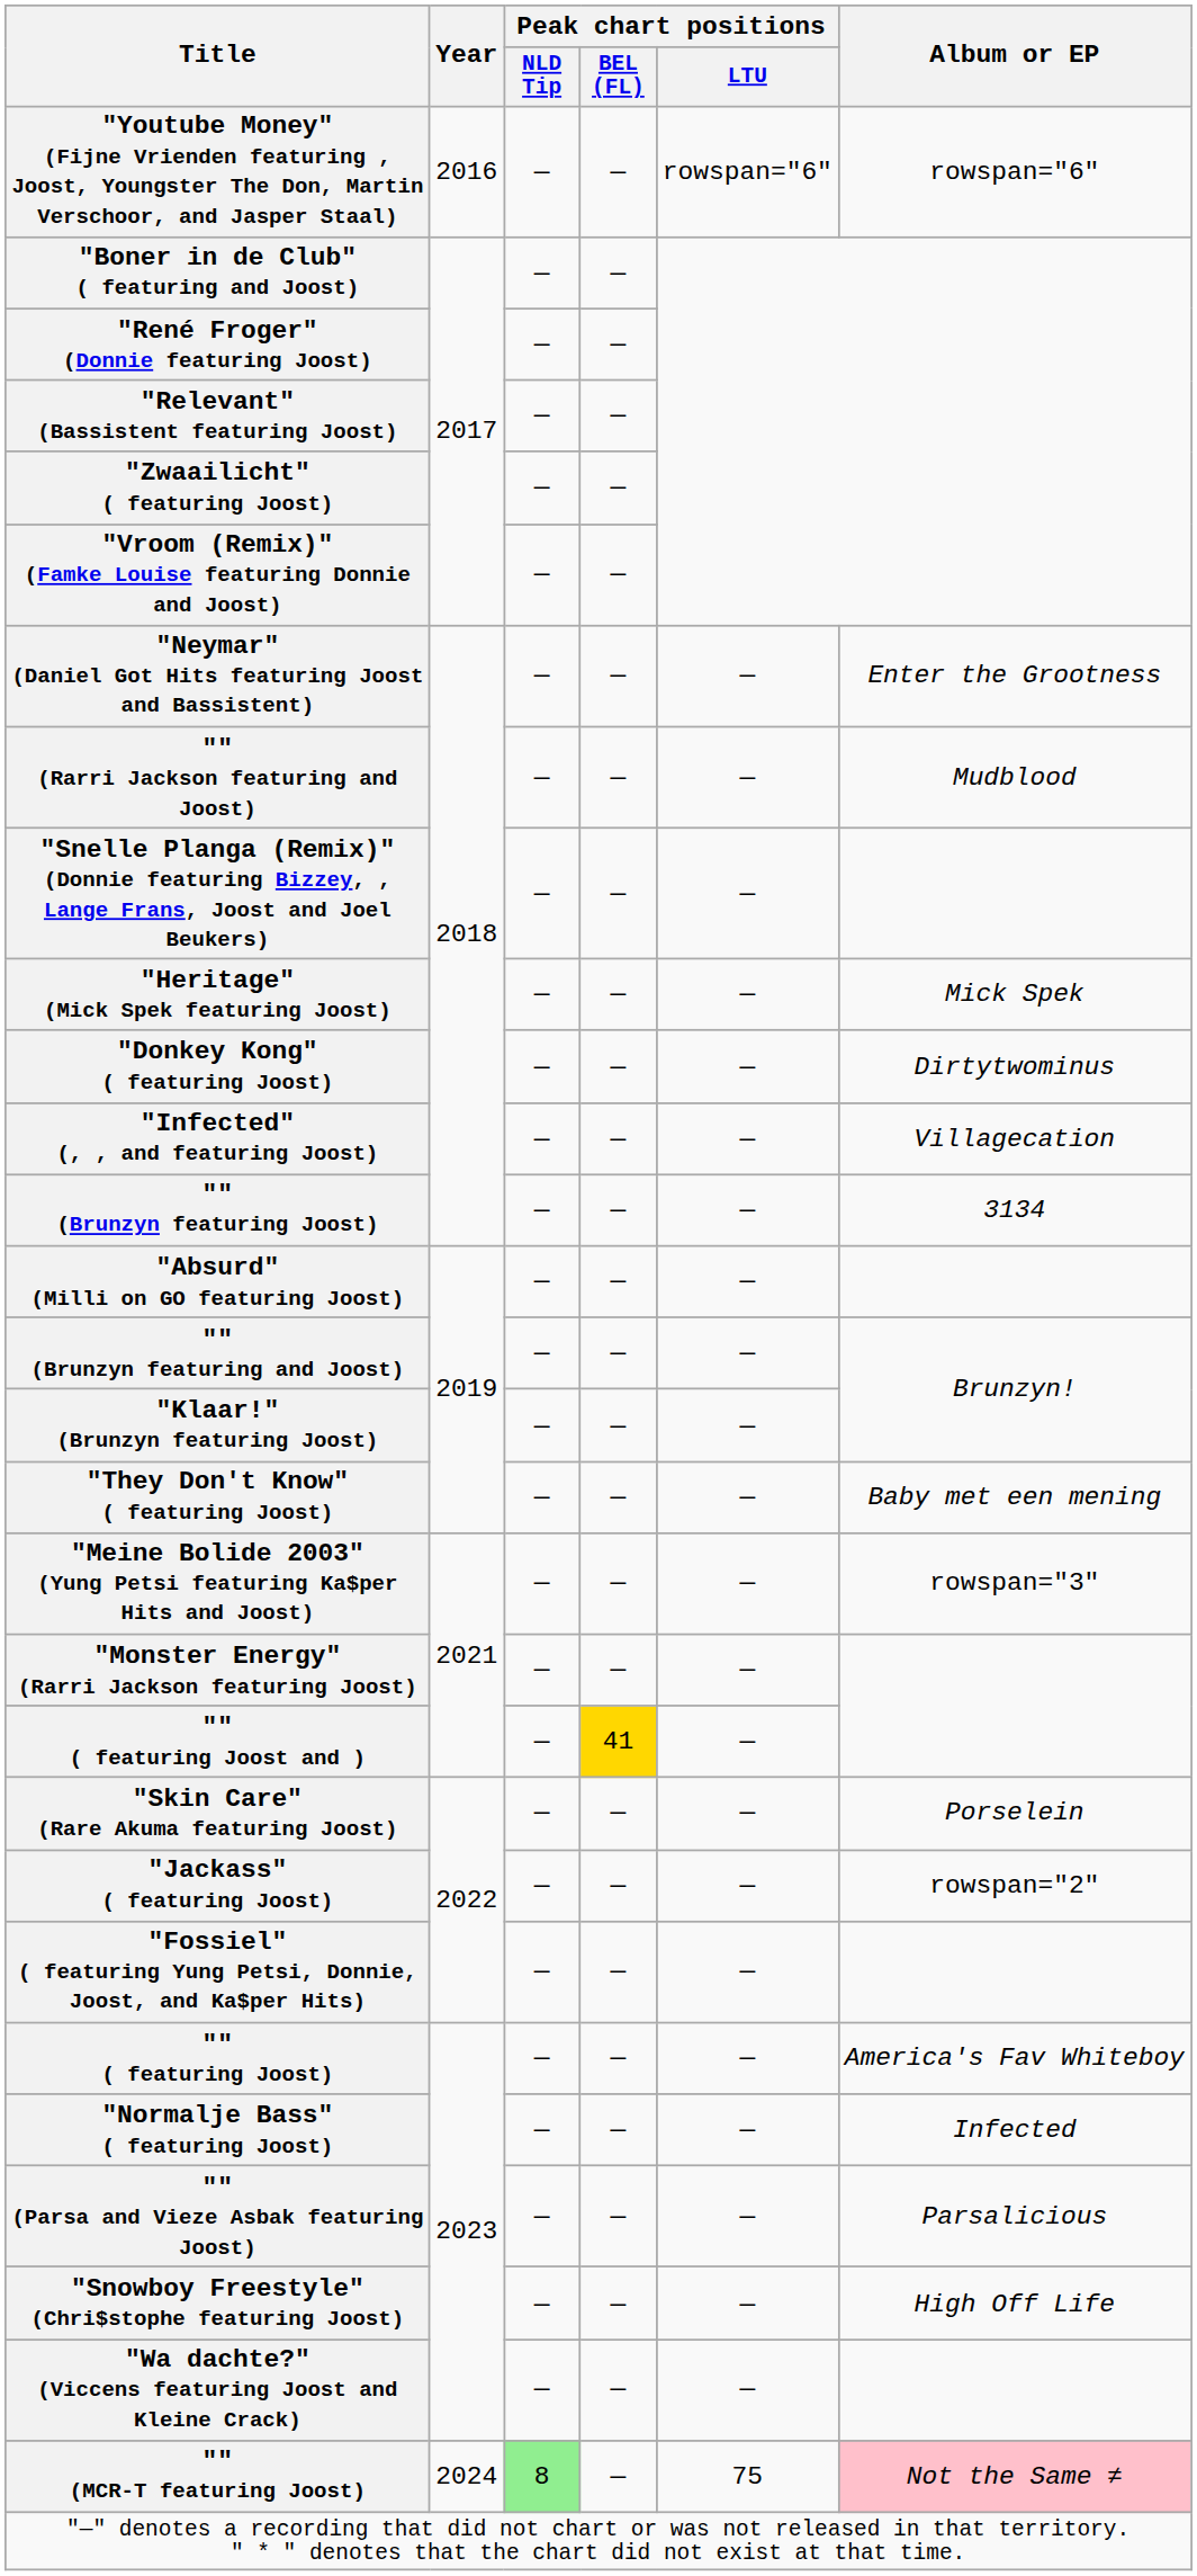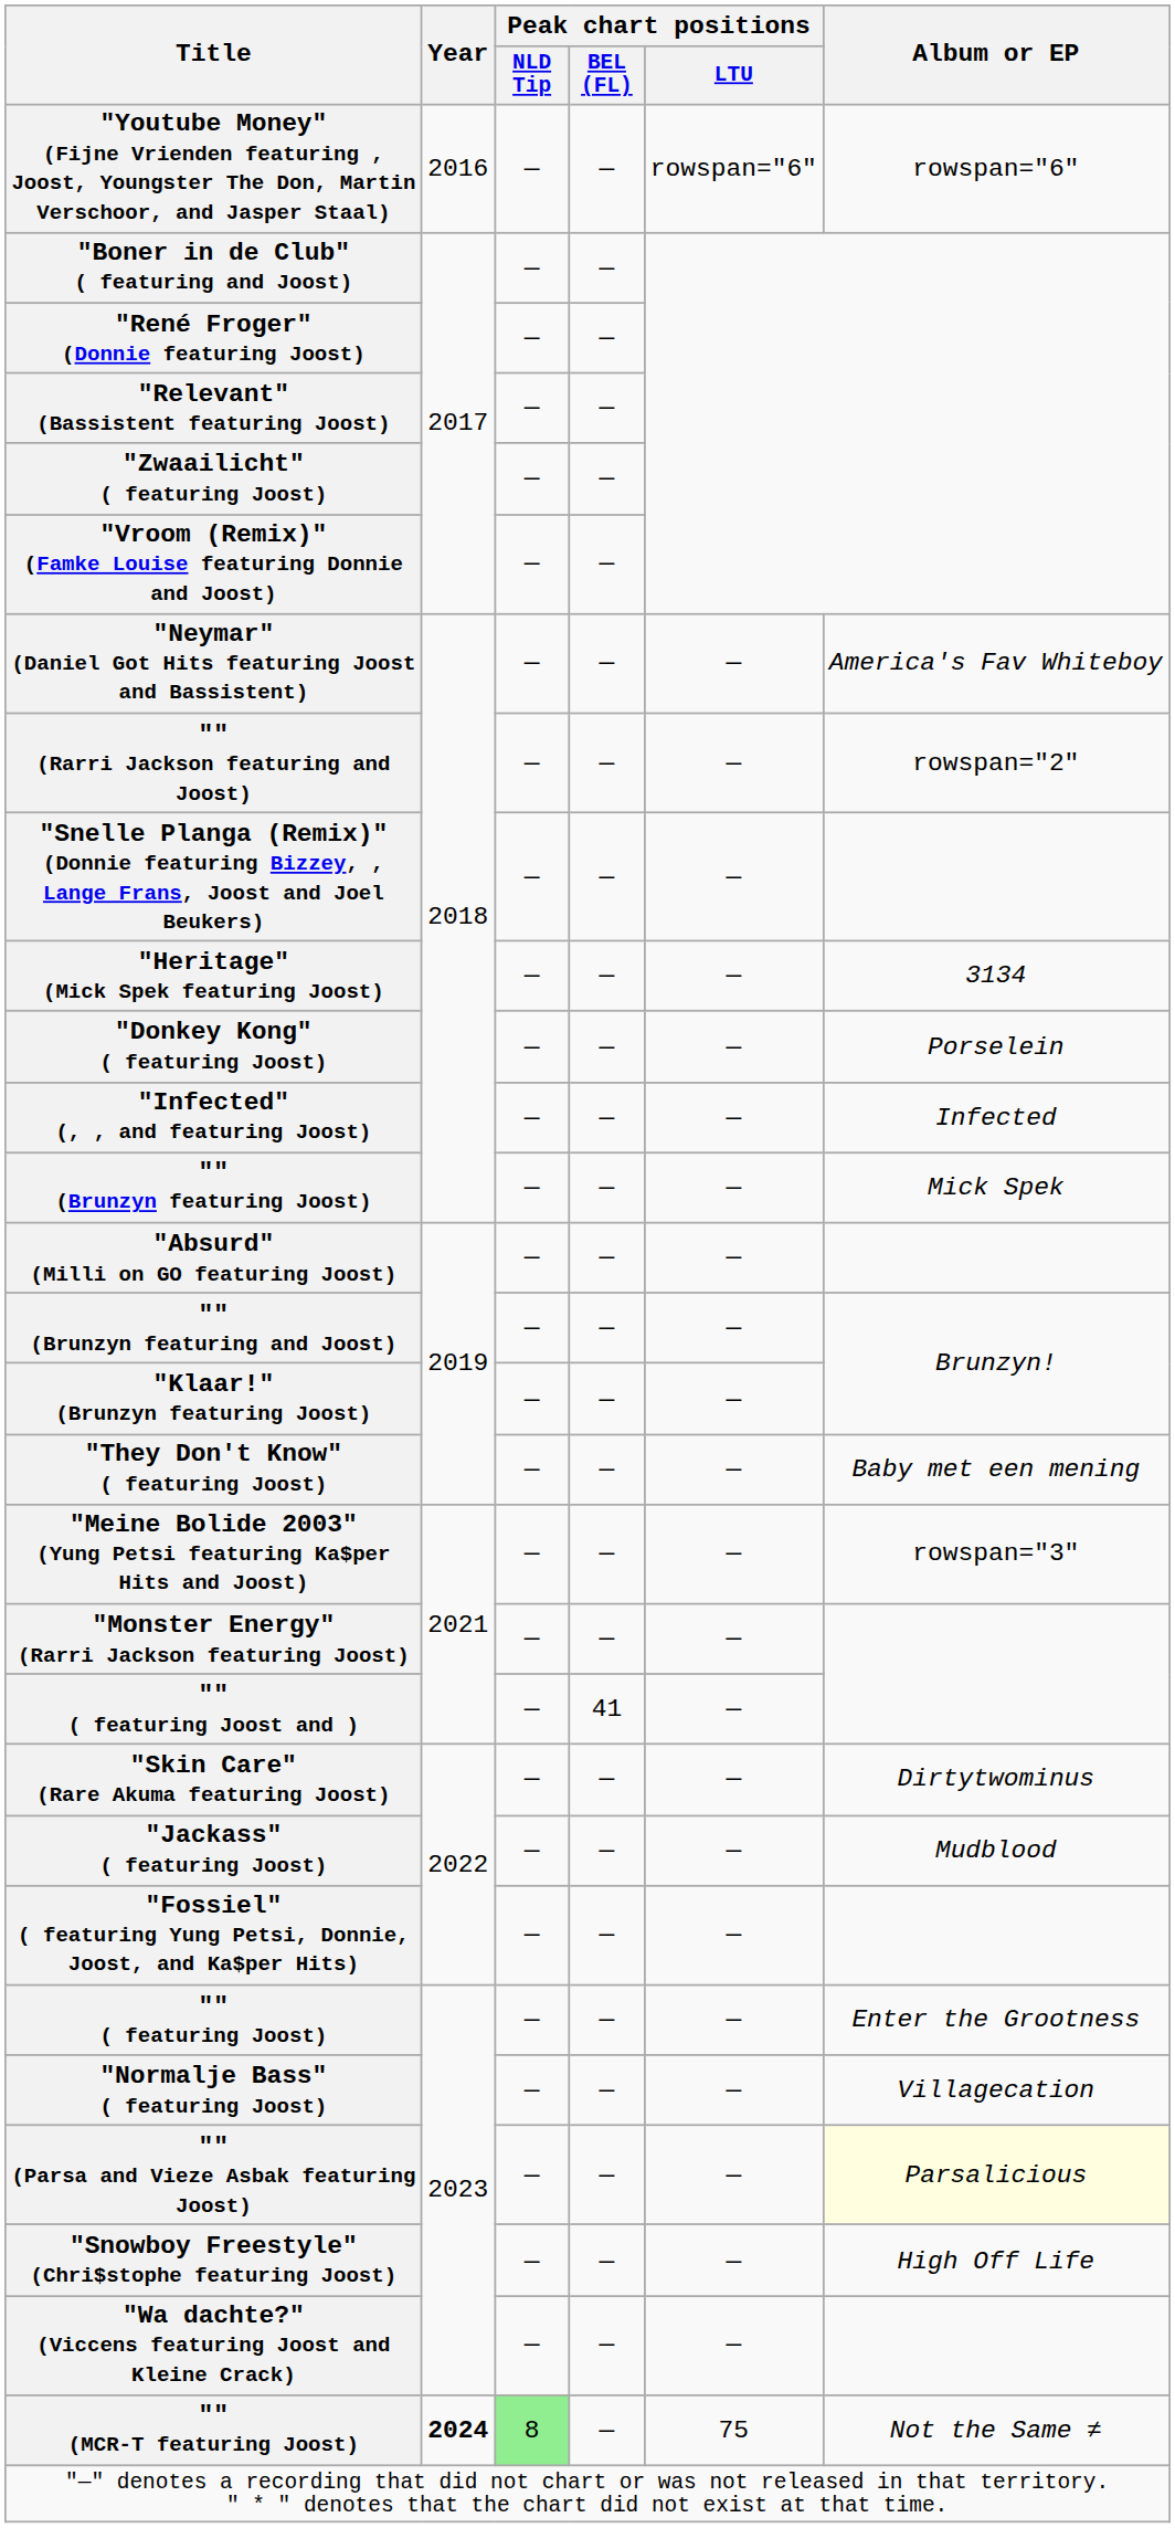"Neymar" (Daniel Got Hits featuring Joost and Bassistent) | Album or EP: Enter the Grootness -> America's Fav Whiteboy
"" (Rarri Jackson featuring and Joost) | Album or EP: Mudblood -> rowspan="2"
"Heritage" (Mick Spek featuring Joost) | Album or EP: Mick Spek -> 3134
"Donkey Kong" ( featuring Joost) | Album or EP: Dirtytwominus -> Porselein
"Infected" (, , and featuring Joost) | Album or EP: Villagecation -> Infected
"" (Brunzyn featuring Joost) | Album or EP: 3134 -> Mick Spek
"" ( featuring Joost and ) | Peak chart positions / BEL (FL): gold background -> no background
"Skin Care" (Rare Akuma featuring Joost) | Album or EP: Porselein -> Dirtytwominus
"Jackass" ( featuring Joost) | Album or EP: rowspan="2" -> Mudblood
"" ( featuring Joost) | Album or EP: America's Fav Whiteboy -> Enter the Grootness
"Normalje Bass" ( featuring Joost) | Album or EP: Infected -> Villagecation
"" (Parsa and Vieze Asbak featuring Joost) | Album or EP: no background -> lightyellow background
"" (MCR-T featuring Joost) | Year: normal -> bold
"" (MCR-T featuring Joost) | Album or EP: pink background -> no background
